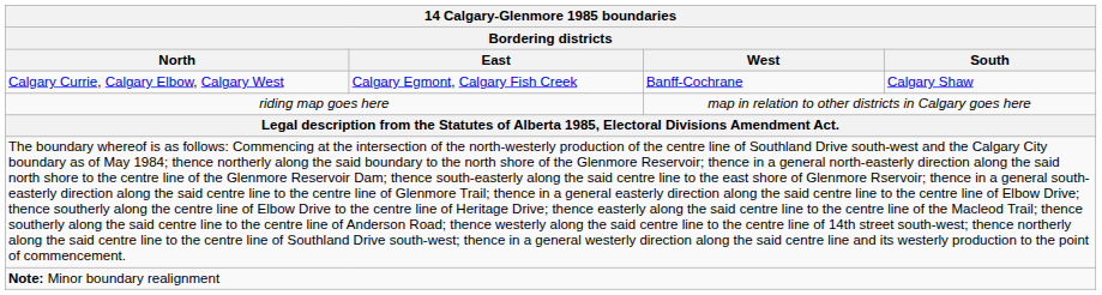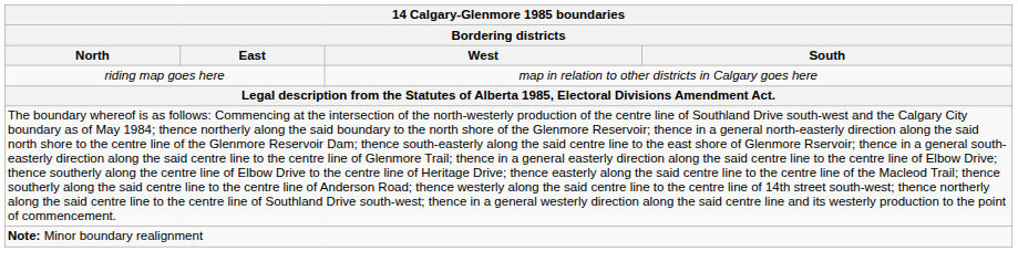- row: Calgary Currie, Calgary Elbow, Calgary West | Calgary Egmont, Calgary Fish Creek | Banff-Cochrane | Calgary Shaw
